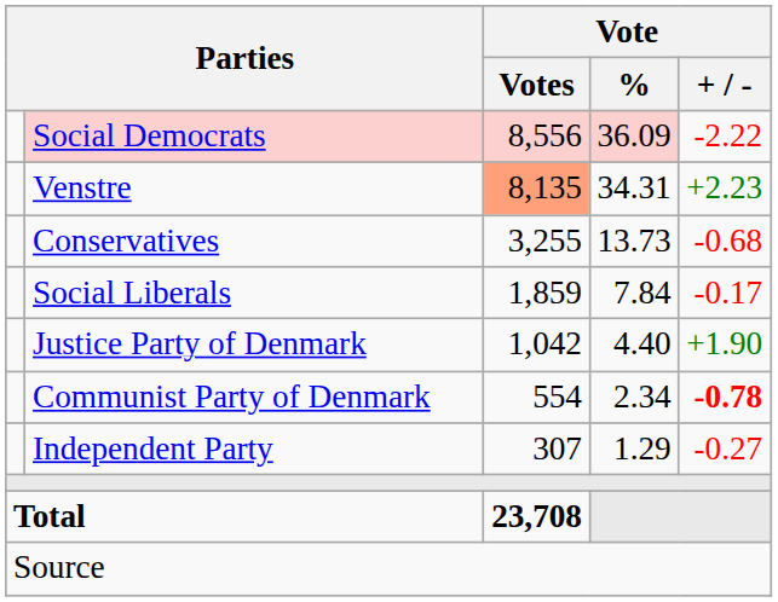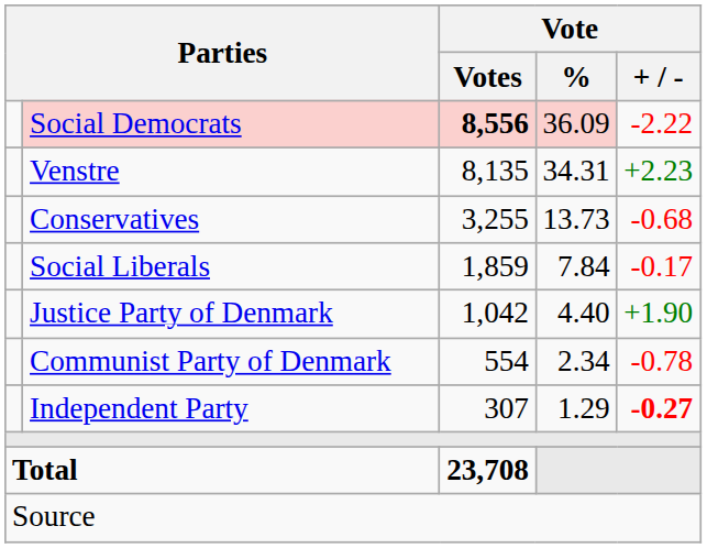Social Democrats | Vote / Votes: normal -> bold
Venstre | Vote / Votes: lightsalmon background -> no background
Communist Party of Denmark | Vote / + / -: bold -> normal
Independent Party | Vote / + / -: normal -> bold
